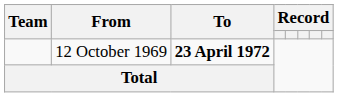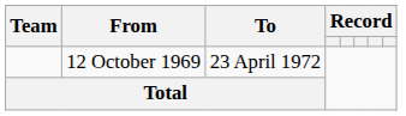12 October 1969 | To: bold -> normal
